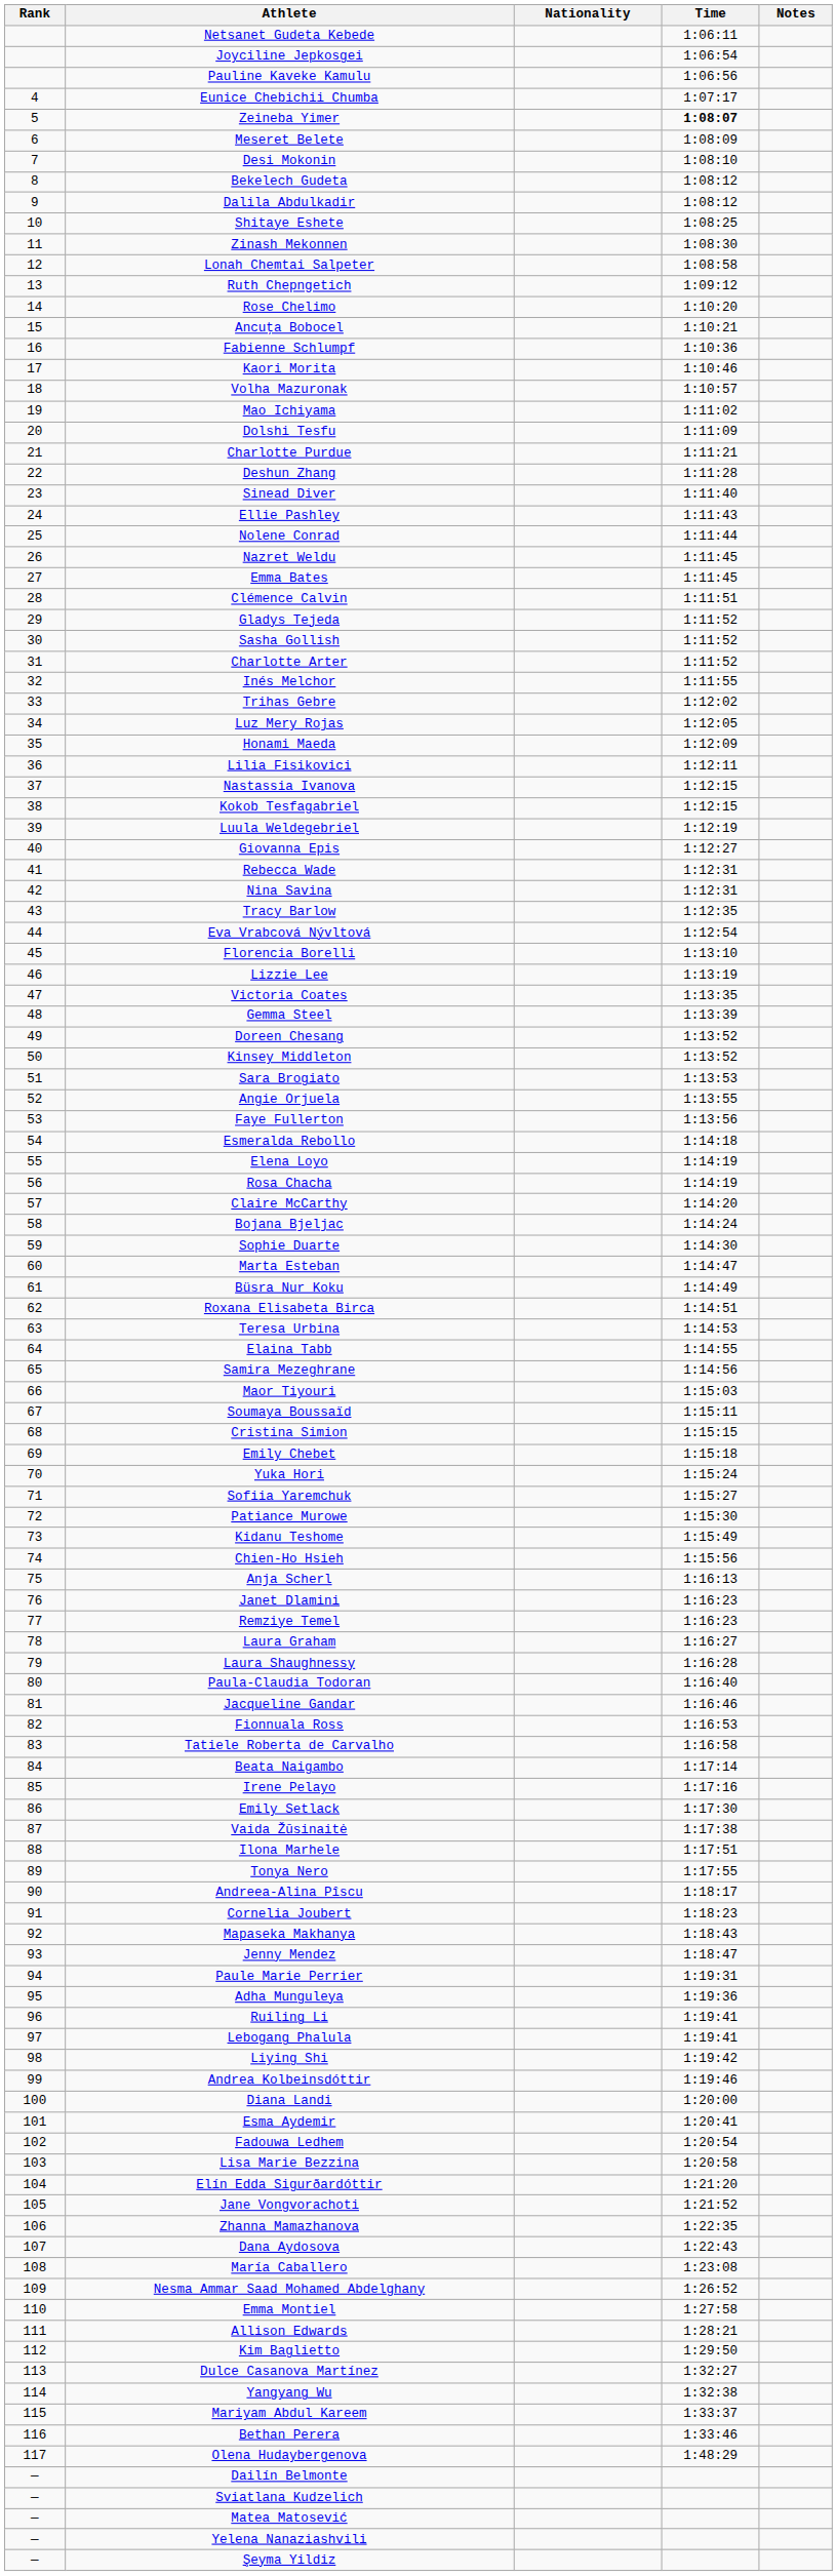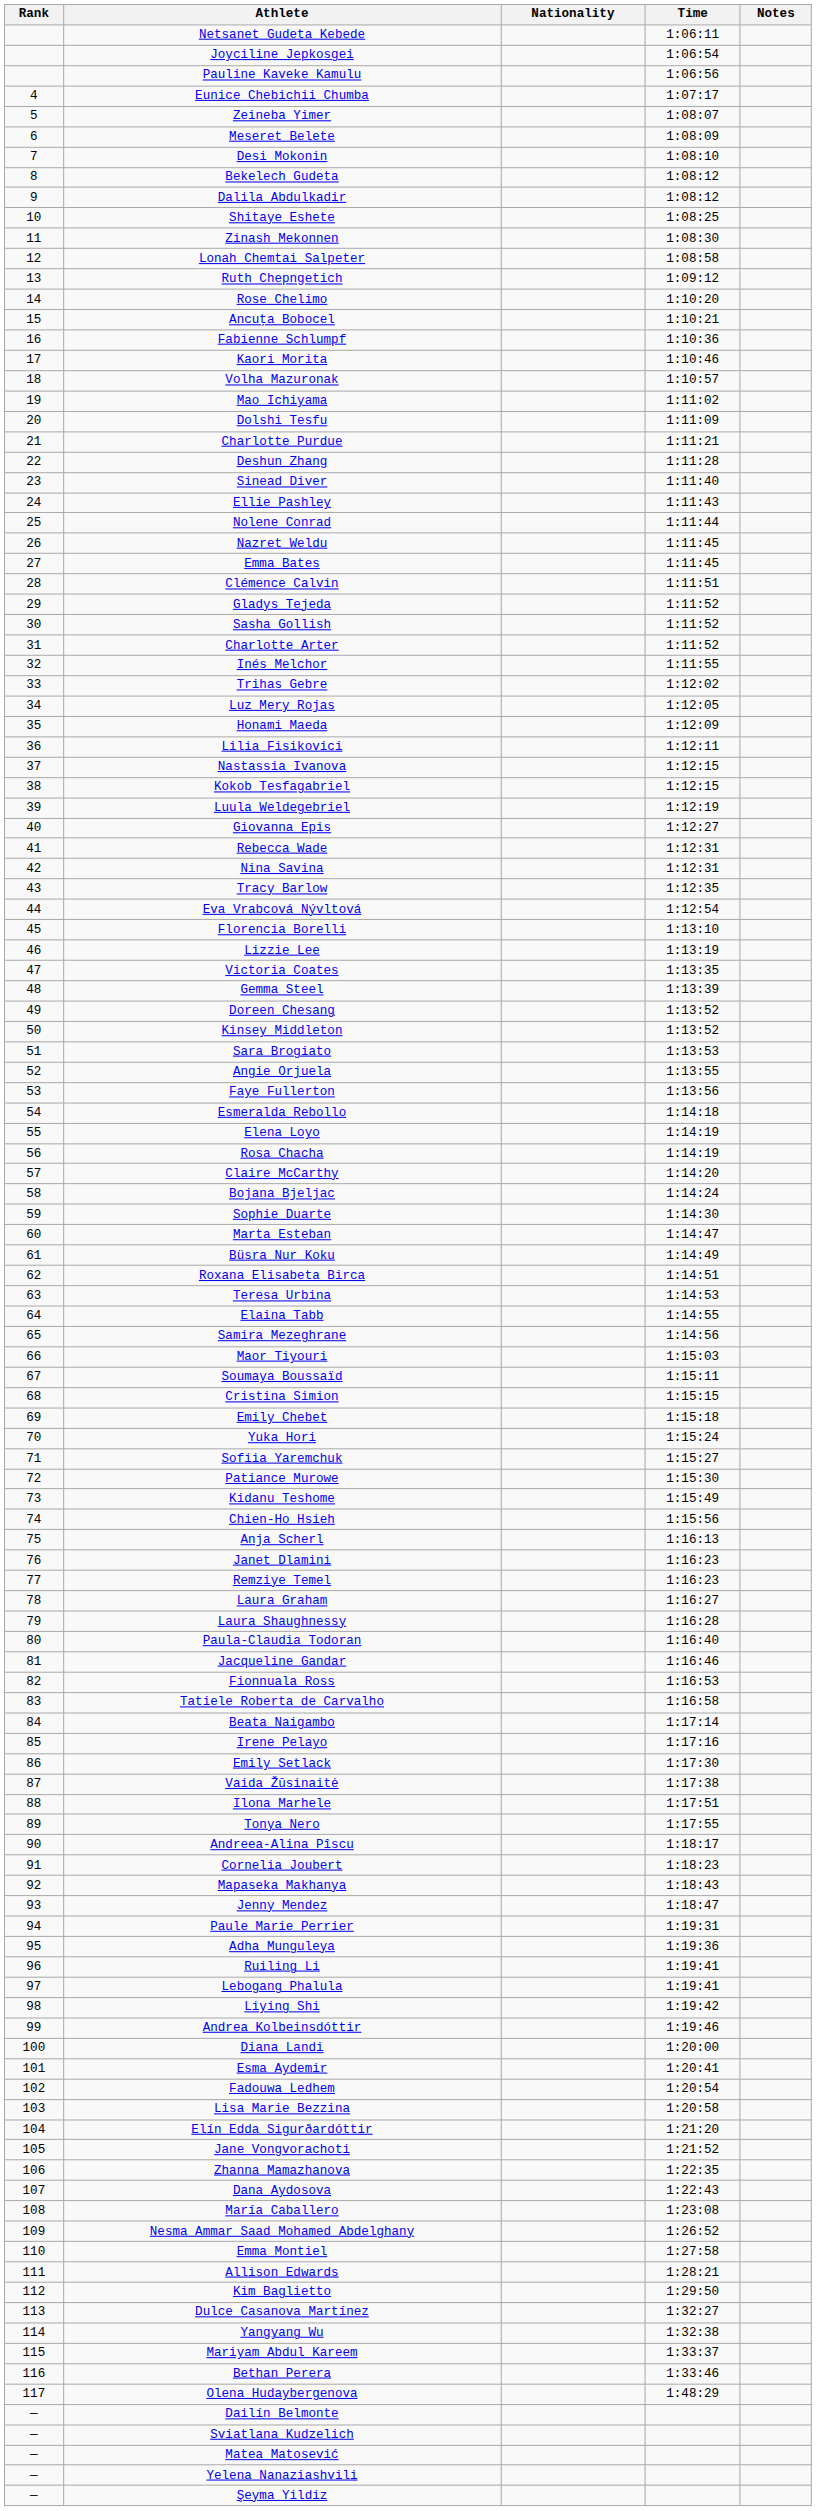Zeineba Yimer | Time: bold -> normal
